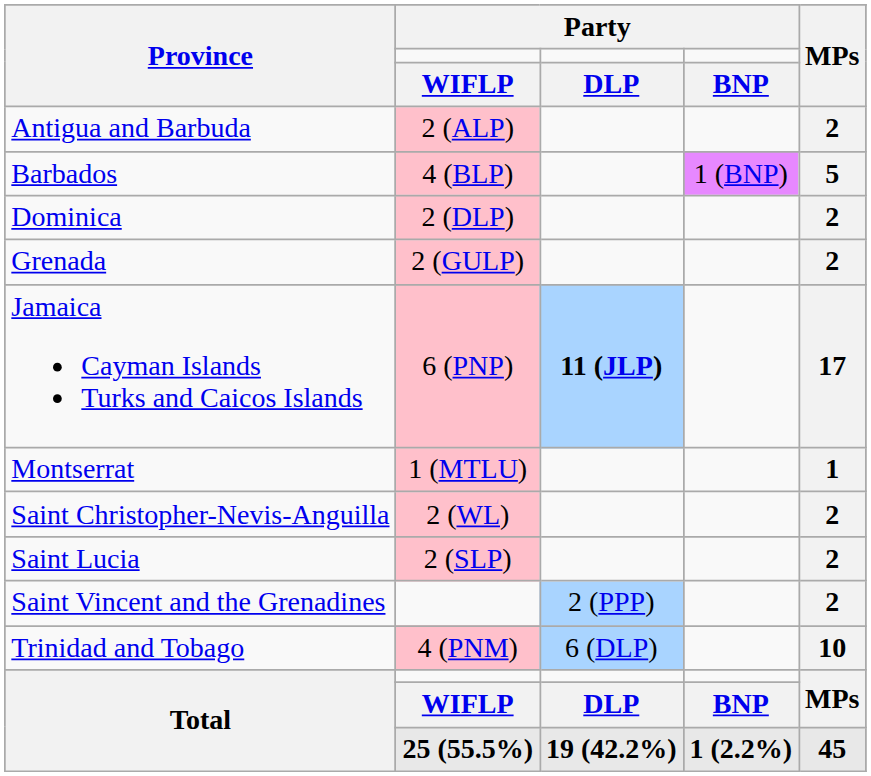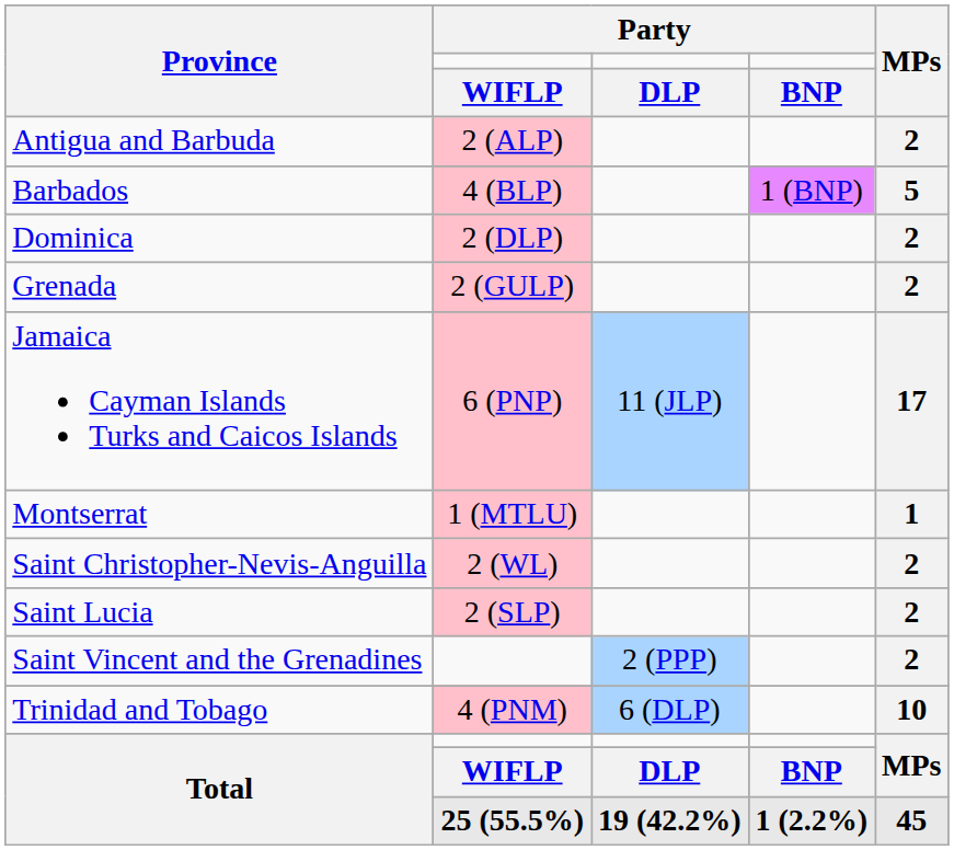Jamaica Cayman Islands Turks and Caicos Islands | column 3: bold -> normal
